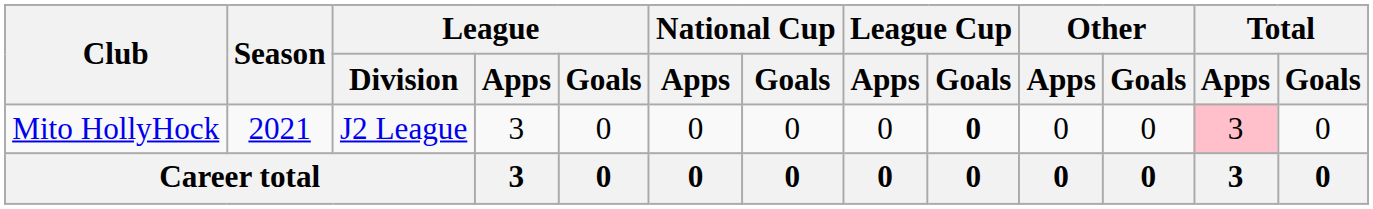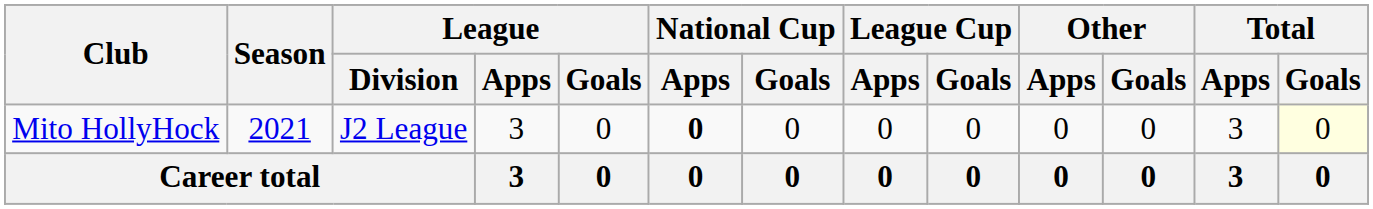Mito HollyHock | National Cup / Apps: normal -> bold
Mito HollyHock | League Cup / Goals: bold -> normal
Mito HollyHock | Total / Apps: pink background -> no background
Mito HollyHock | Total / Goals: no background -> lightyellow background
